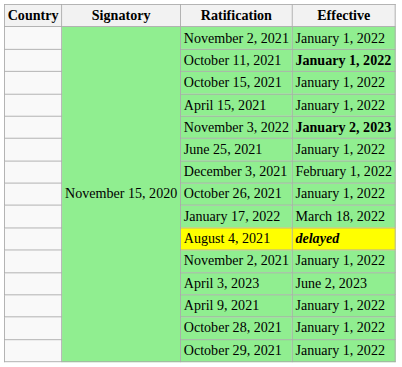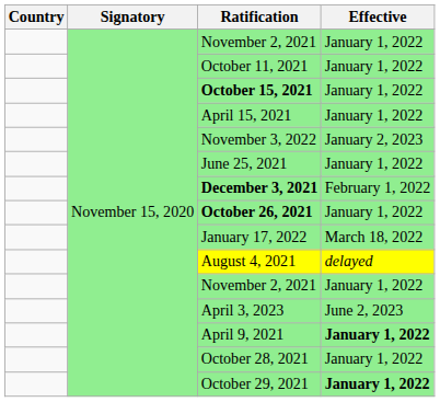October 11, 2021 | Effective: bold -> normal
October 15, 2021 | Ratification: normal -> bold
November 3, 2022 | Effective: bold -> normal
December 3, 2021 | Ratification: normal -> bold
October 26, 2021 | Ratification: normal -> bold
August 4, 2021 | Effective: bold -> normal
April 9, 2021 | Effective: normal -> bold
October 29, 2021 | Effective: normal -> bold
